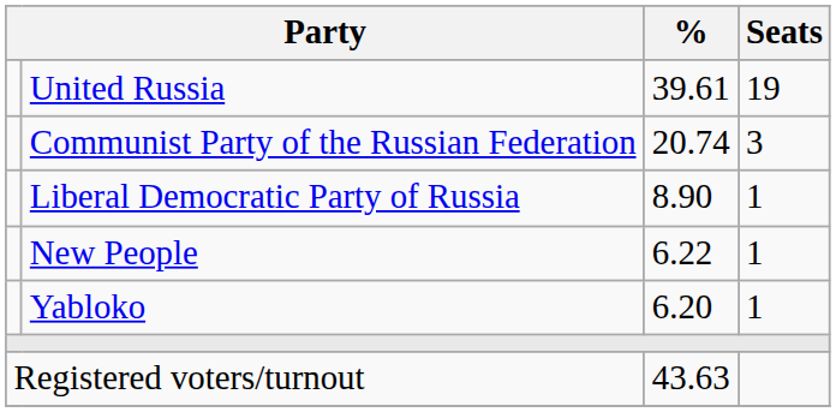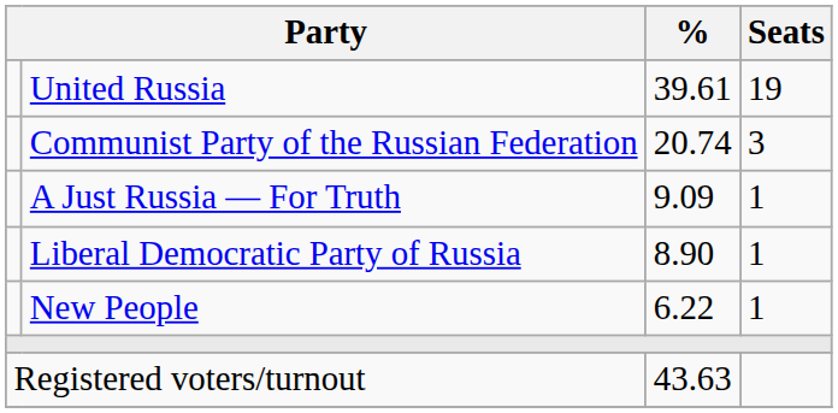+ row: A Just Russia — For Truth | 9.09 | 1
- row: Yabloko | 6.20 | 1
